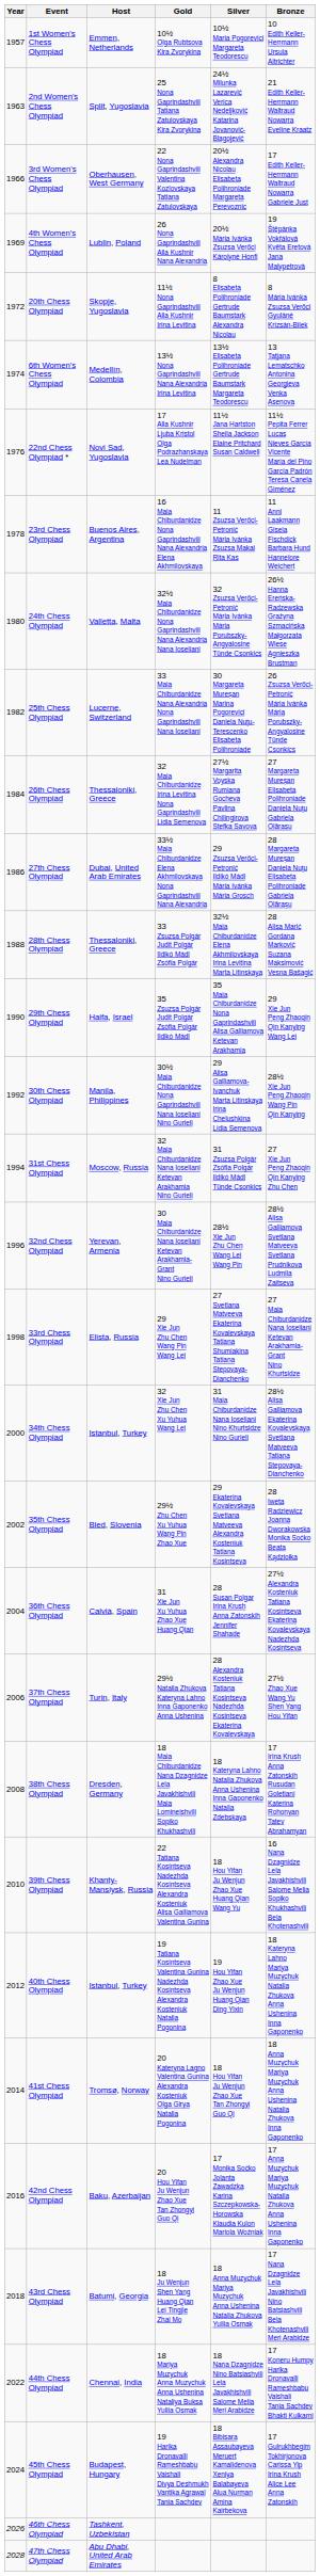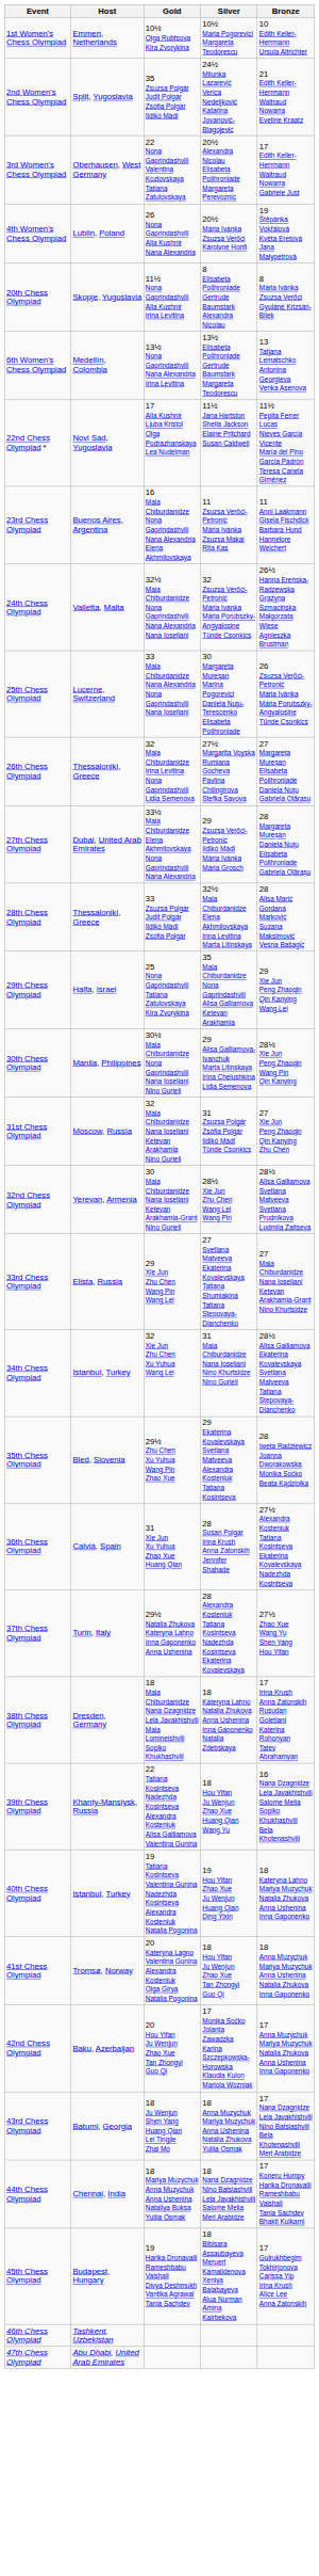- column: Year | 1957 | 1963 | 1966 | 1969 | 1972 | 1974 | 1976 | 1978 | 1980 | 1982 | 1984 | 1986 | 1988 | 1990 | 1992 | 1994 | 1996 | 1998 | 2000 | 2002 | 2004 | 2006 | 2008 | 2010 | 2012 | 2014 | 2016 | 2018 | 2022 | 2024 | 2026 | 2028
2nd Women's Chess Olympiad | Gold: 25 Nona Gaprindashvili Tatiana Zatulovskaya Kira Zvorykina -> 35 Zsuzsa Polgár Judit Polgár Zsófia Polgár Ildikó Mádl
29th Chess Olympiad | Gold: 35 Zsuzsa Polgár Judit Polgár Zsófia Polgár Ildikó Mádl -> 25 Nona Gaprindashvili Tatiana Zatulovskaya Kira Zvorykina
